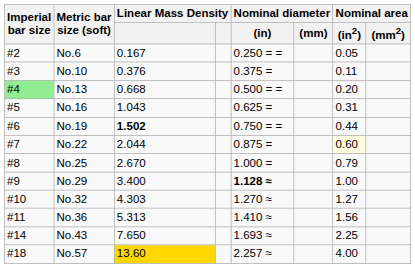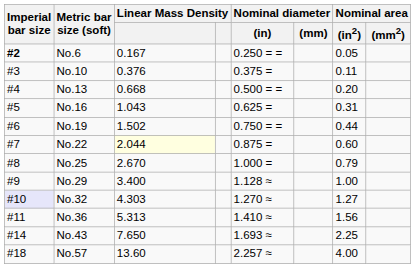No.6 | Imperial bar size: normal -> bold
No.13 | Imperial bar size: lightgreen background -> no background
No.19 | column 3: bold -> normal
No.22 | column 3: no background -> lightyellow background
No.22 | Nominal area / (in2): lightyellow background -> no background
No.29 | Nominal diameter / (in): bold -> normal
No.32 | Imperial bar size: no background -> lavender background
No.57 | column 3: gold background -> no background
